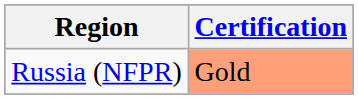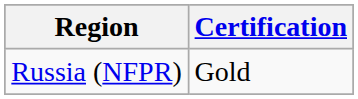Russia (NFPR) | Certification: lightsalmon background -> no background
